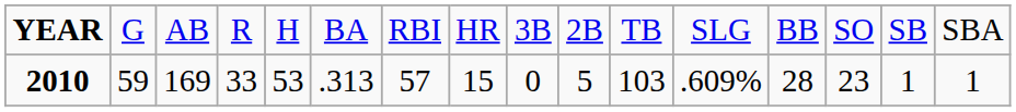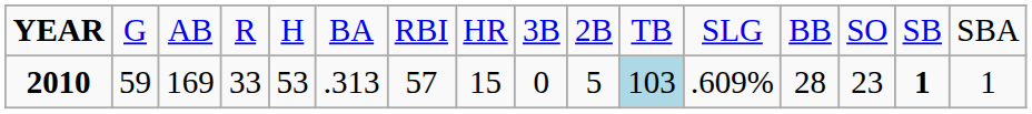2010 | column 11: no background -> lightblue background
2010 | column 15: normal -> bold
